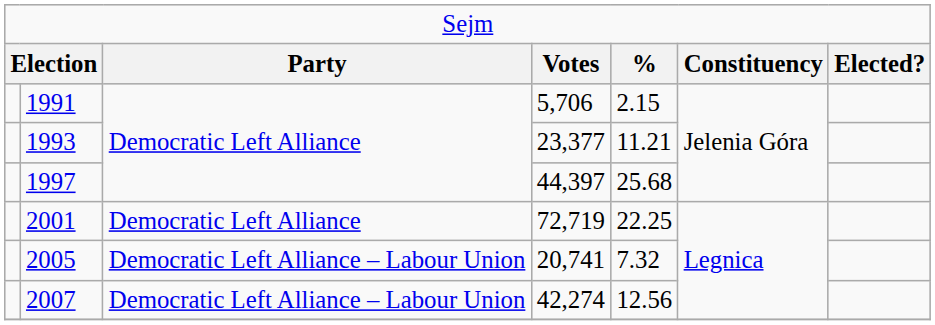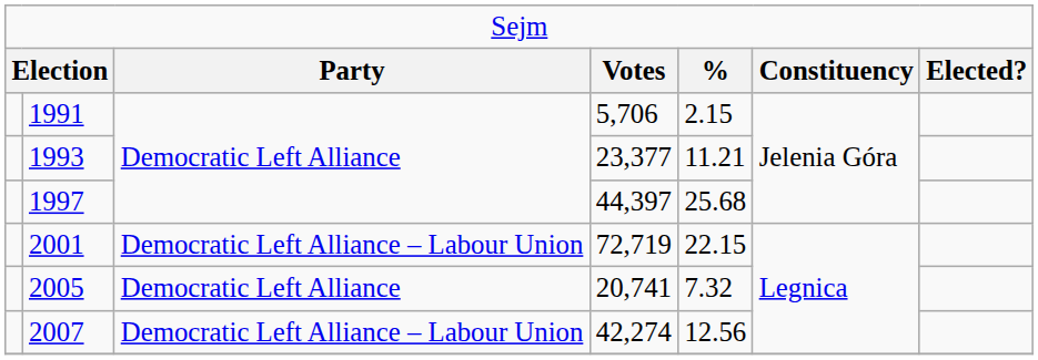2001 | column 3: Democratic Left Alliance -> Democratic Left Alliance – Labour Union
2001 | column 5: 22.25 -> 22.15
2005 | column 3: Democratic Left Alliance – Labour Union -> Democratic Left Alliance
